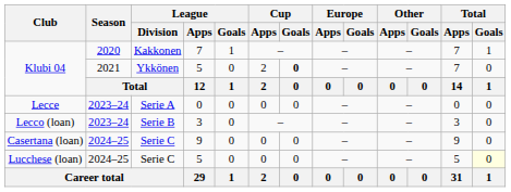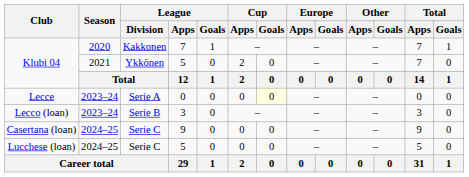Klubi 04 / Ykkönen | Cup / Goals: bold -> normal
Lecce | Cup / Goals: no background -> lightyellow background
Lucchese (loan) | Total / Goals: lightyellow background -> no background
